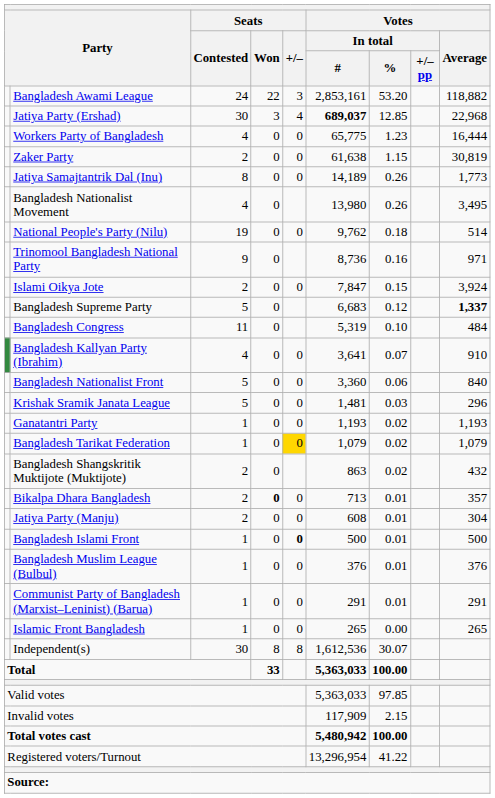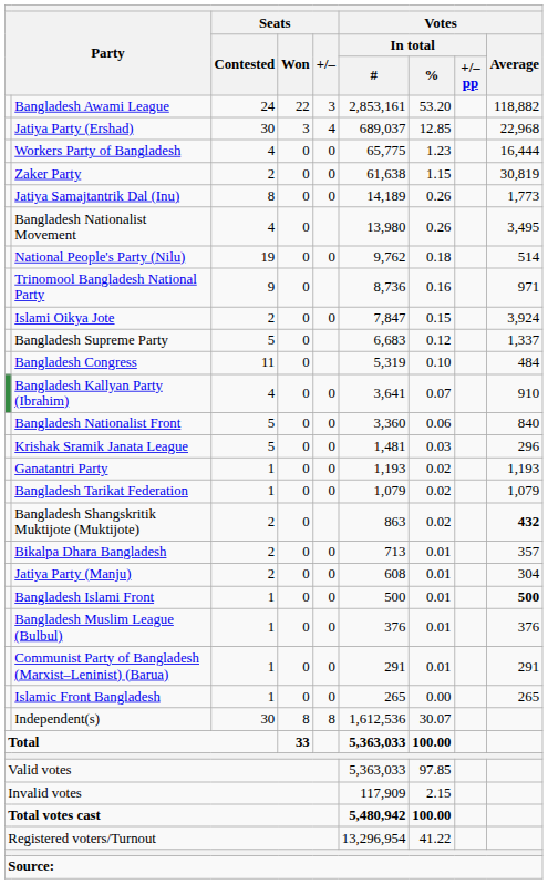Jatiya Party (Ershad) | Votes / In total / #: bold -> normal
Bangladesh Supreme Party | Votes / Average: bold -> normal
Bangladesh Tarikat Federation | Seats / +/–: gold background -> no background
Bangladesh Shangskritik Muktijote (Muktijote) | Votes / Average: normal -> bold
Bikalpa Dhara Bangladesh | Seats / Won: bold -> normal
Bangladesh Islami Front | Seats / +/–: bold -> normal
Bangladesh Islami Front | Votes / Average: normal -> bold
